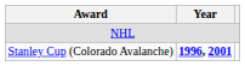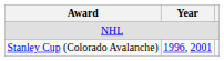Stanley Cup (Colorado Avalanche) | Year: bold -> normal
